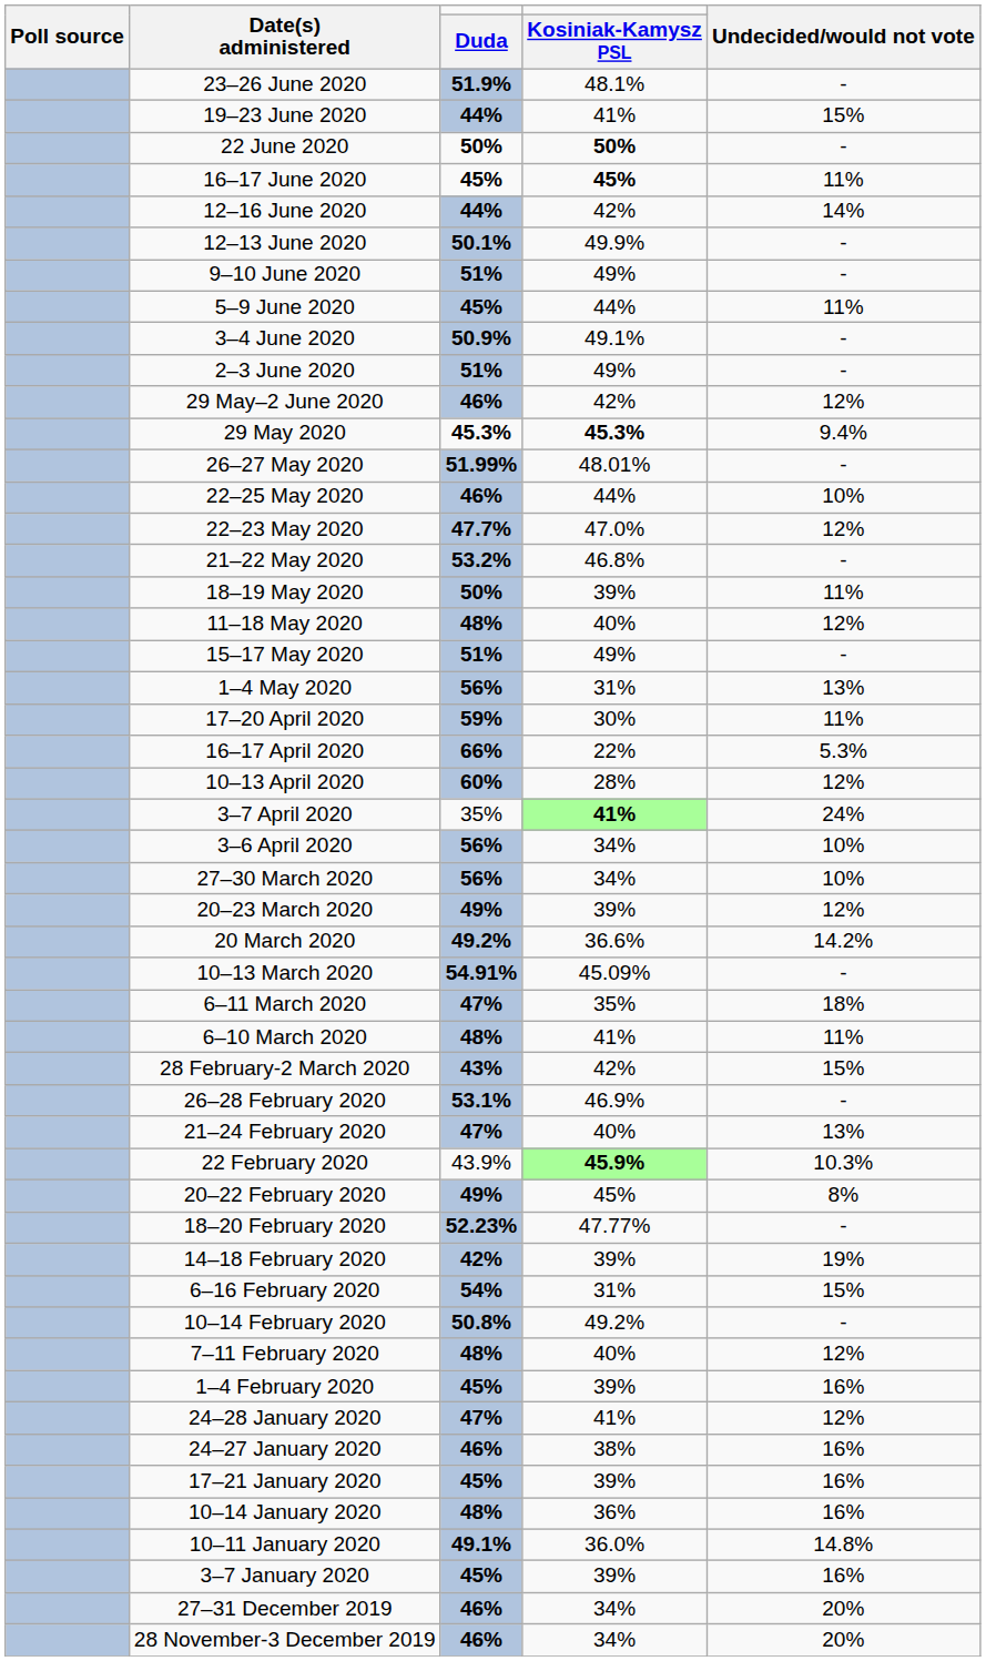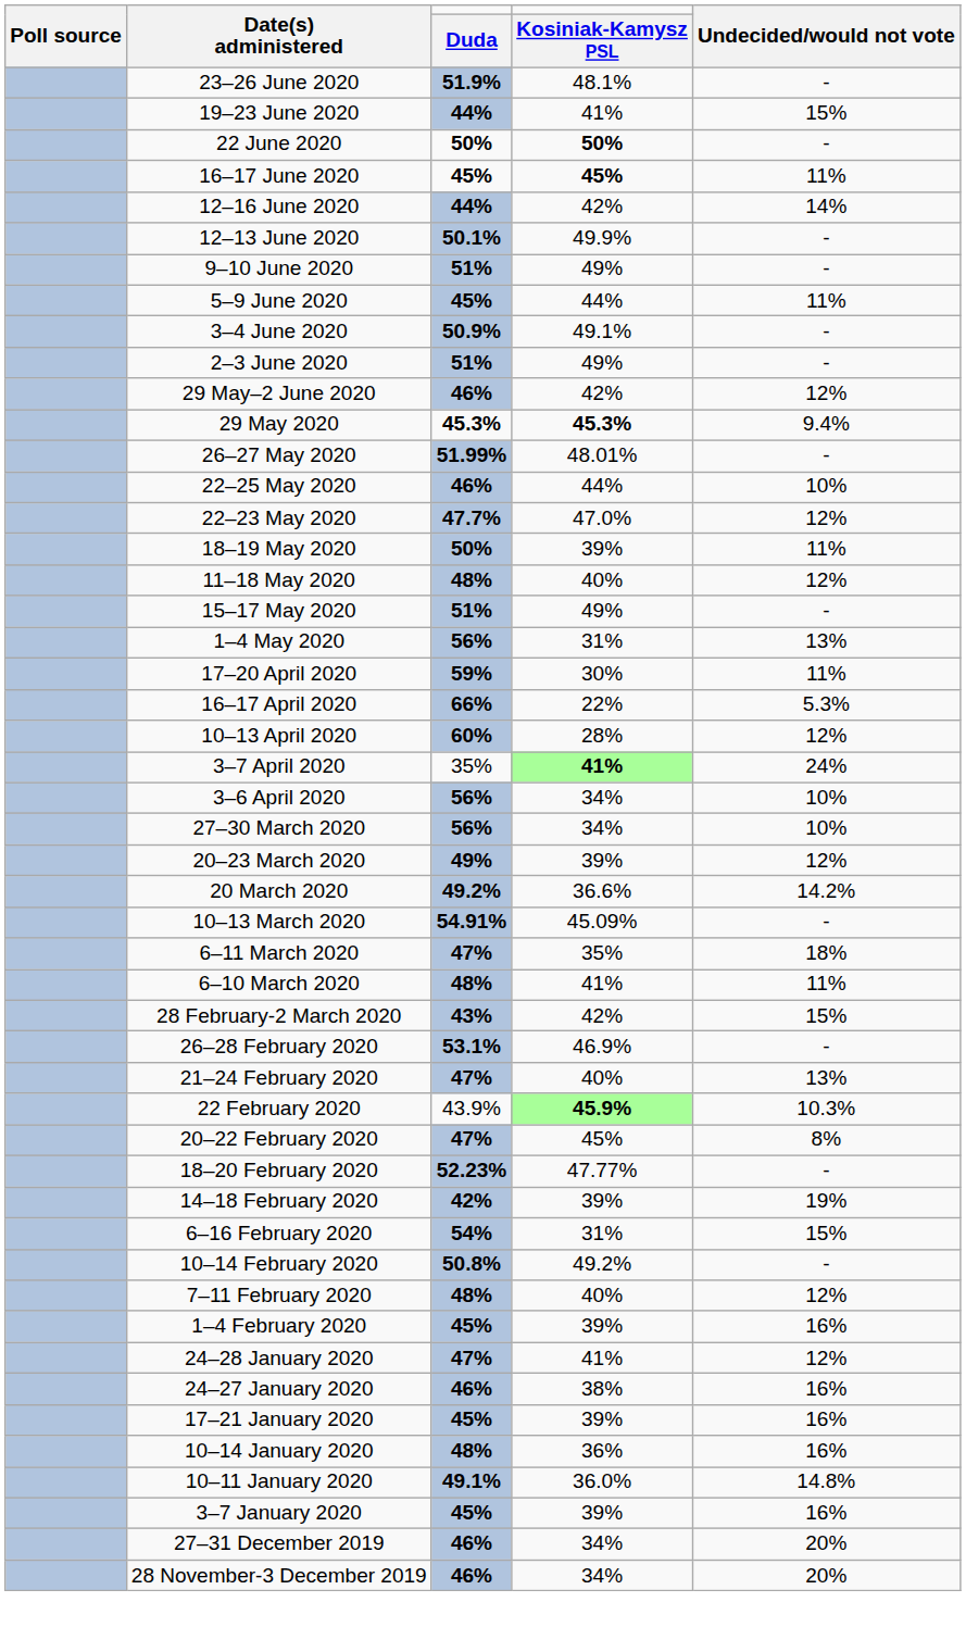- row: 21–22 May 2020 | 53.2% | 46.8% | -
20–22 February 2020 | Duda: 49% -> 47%
